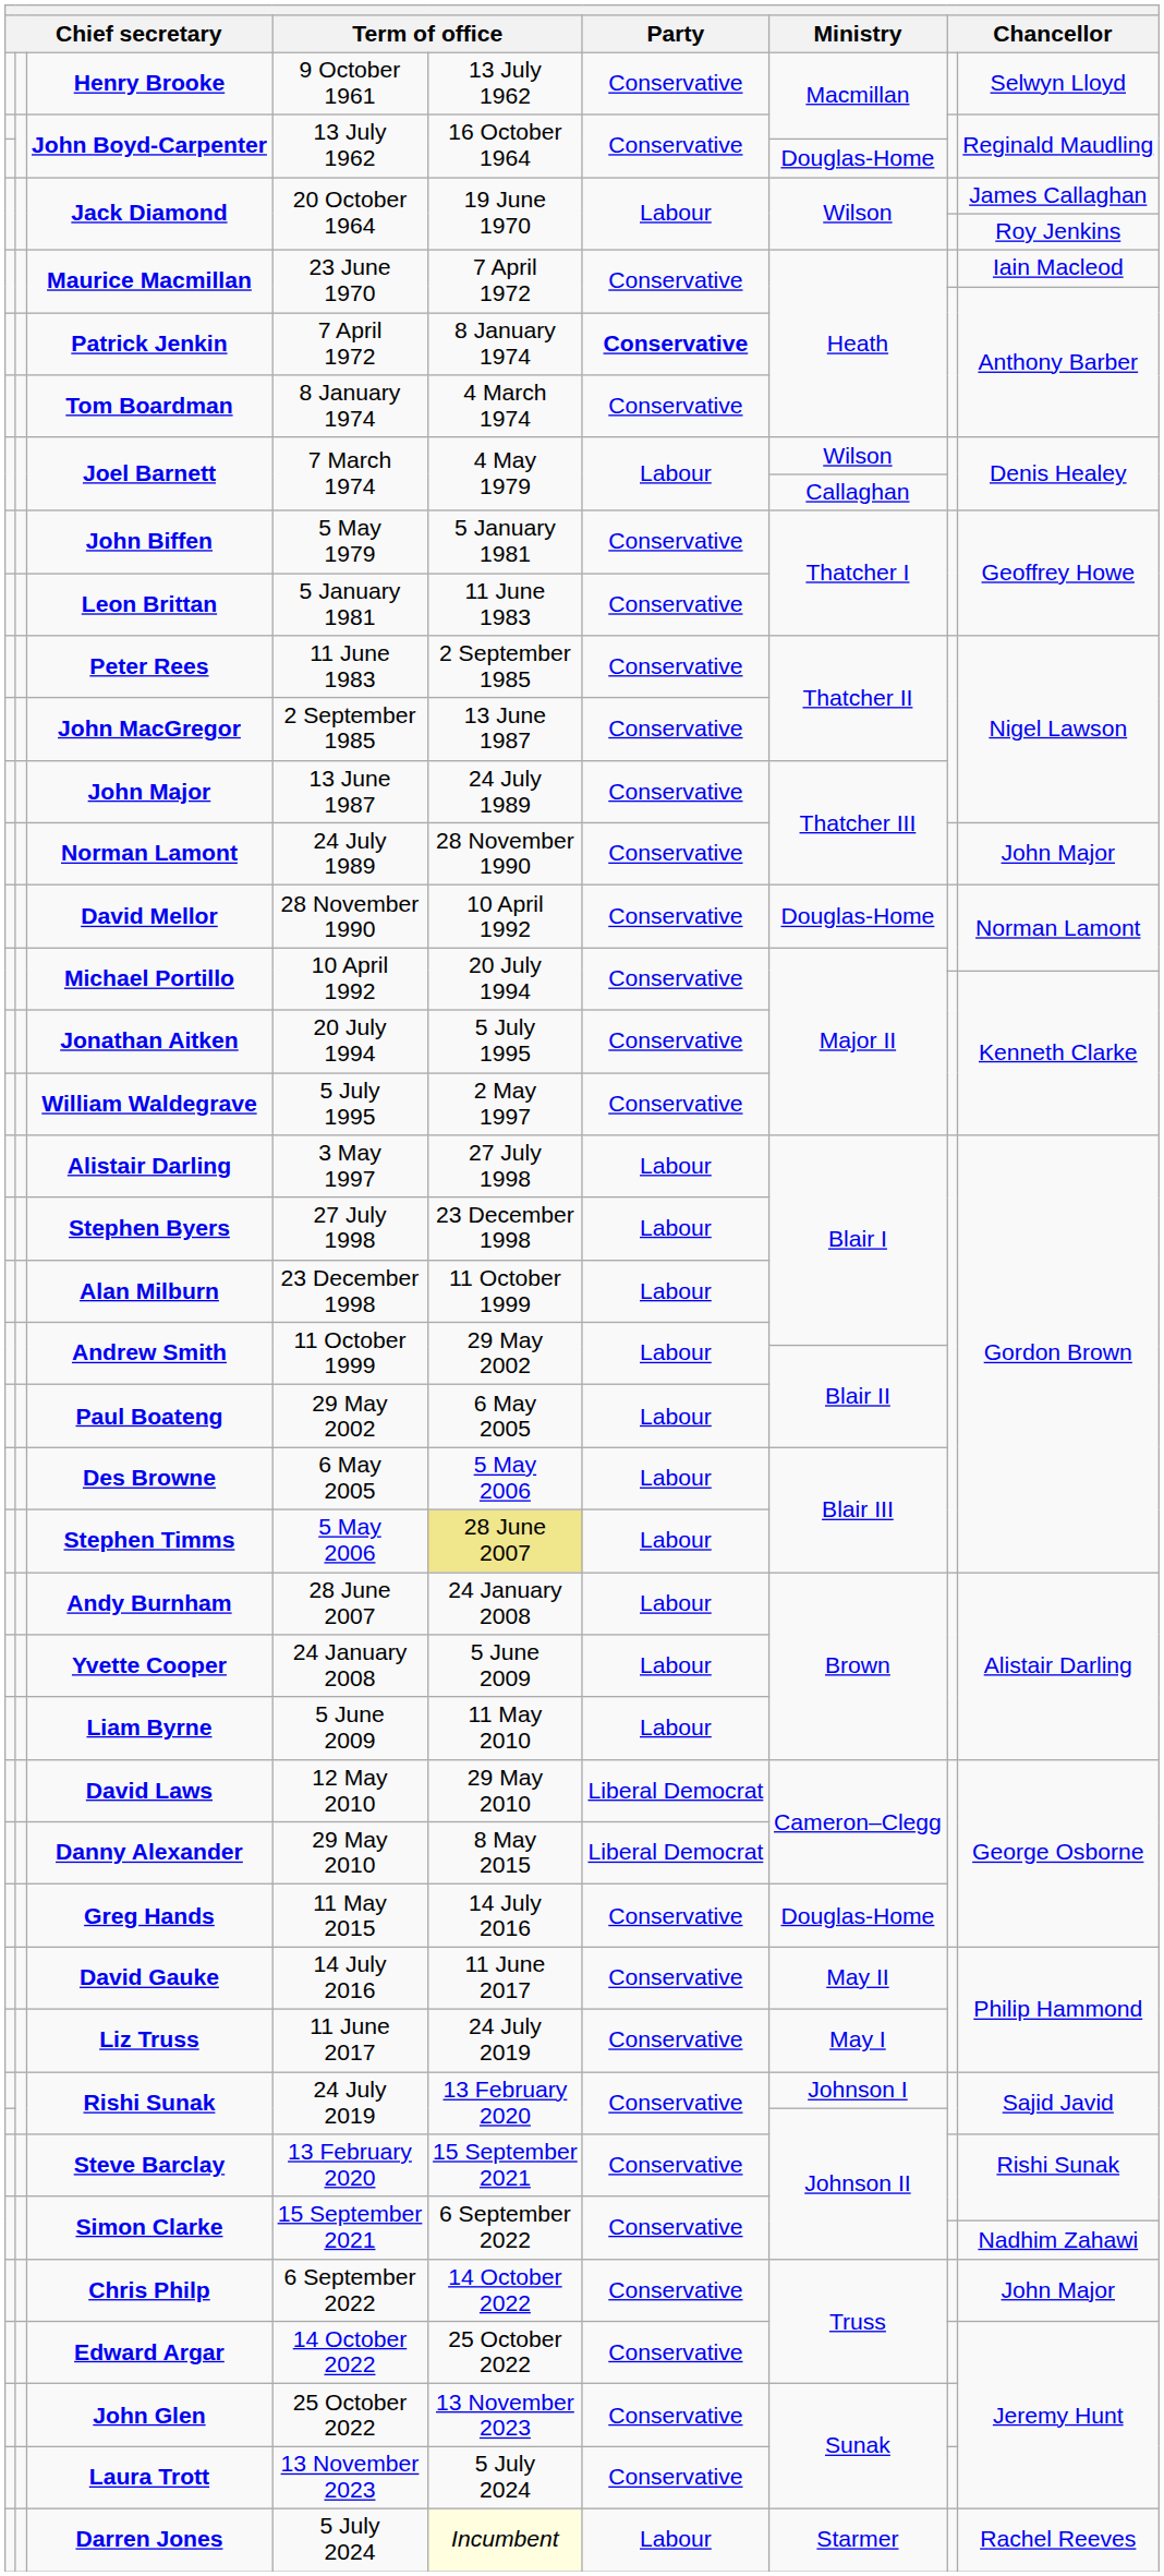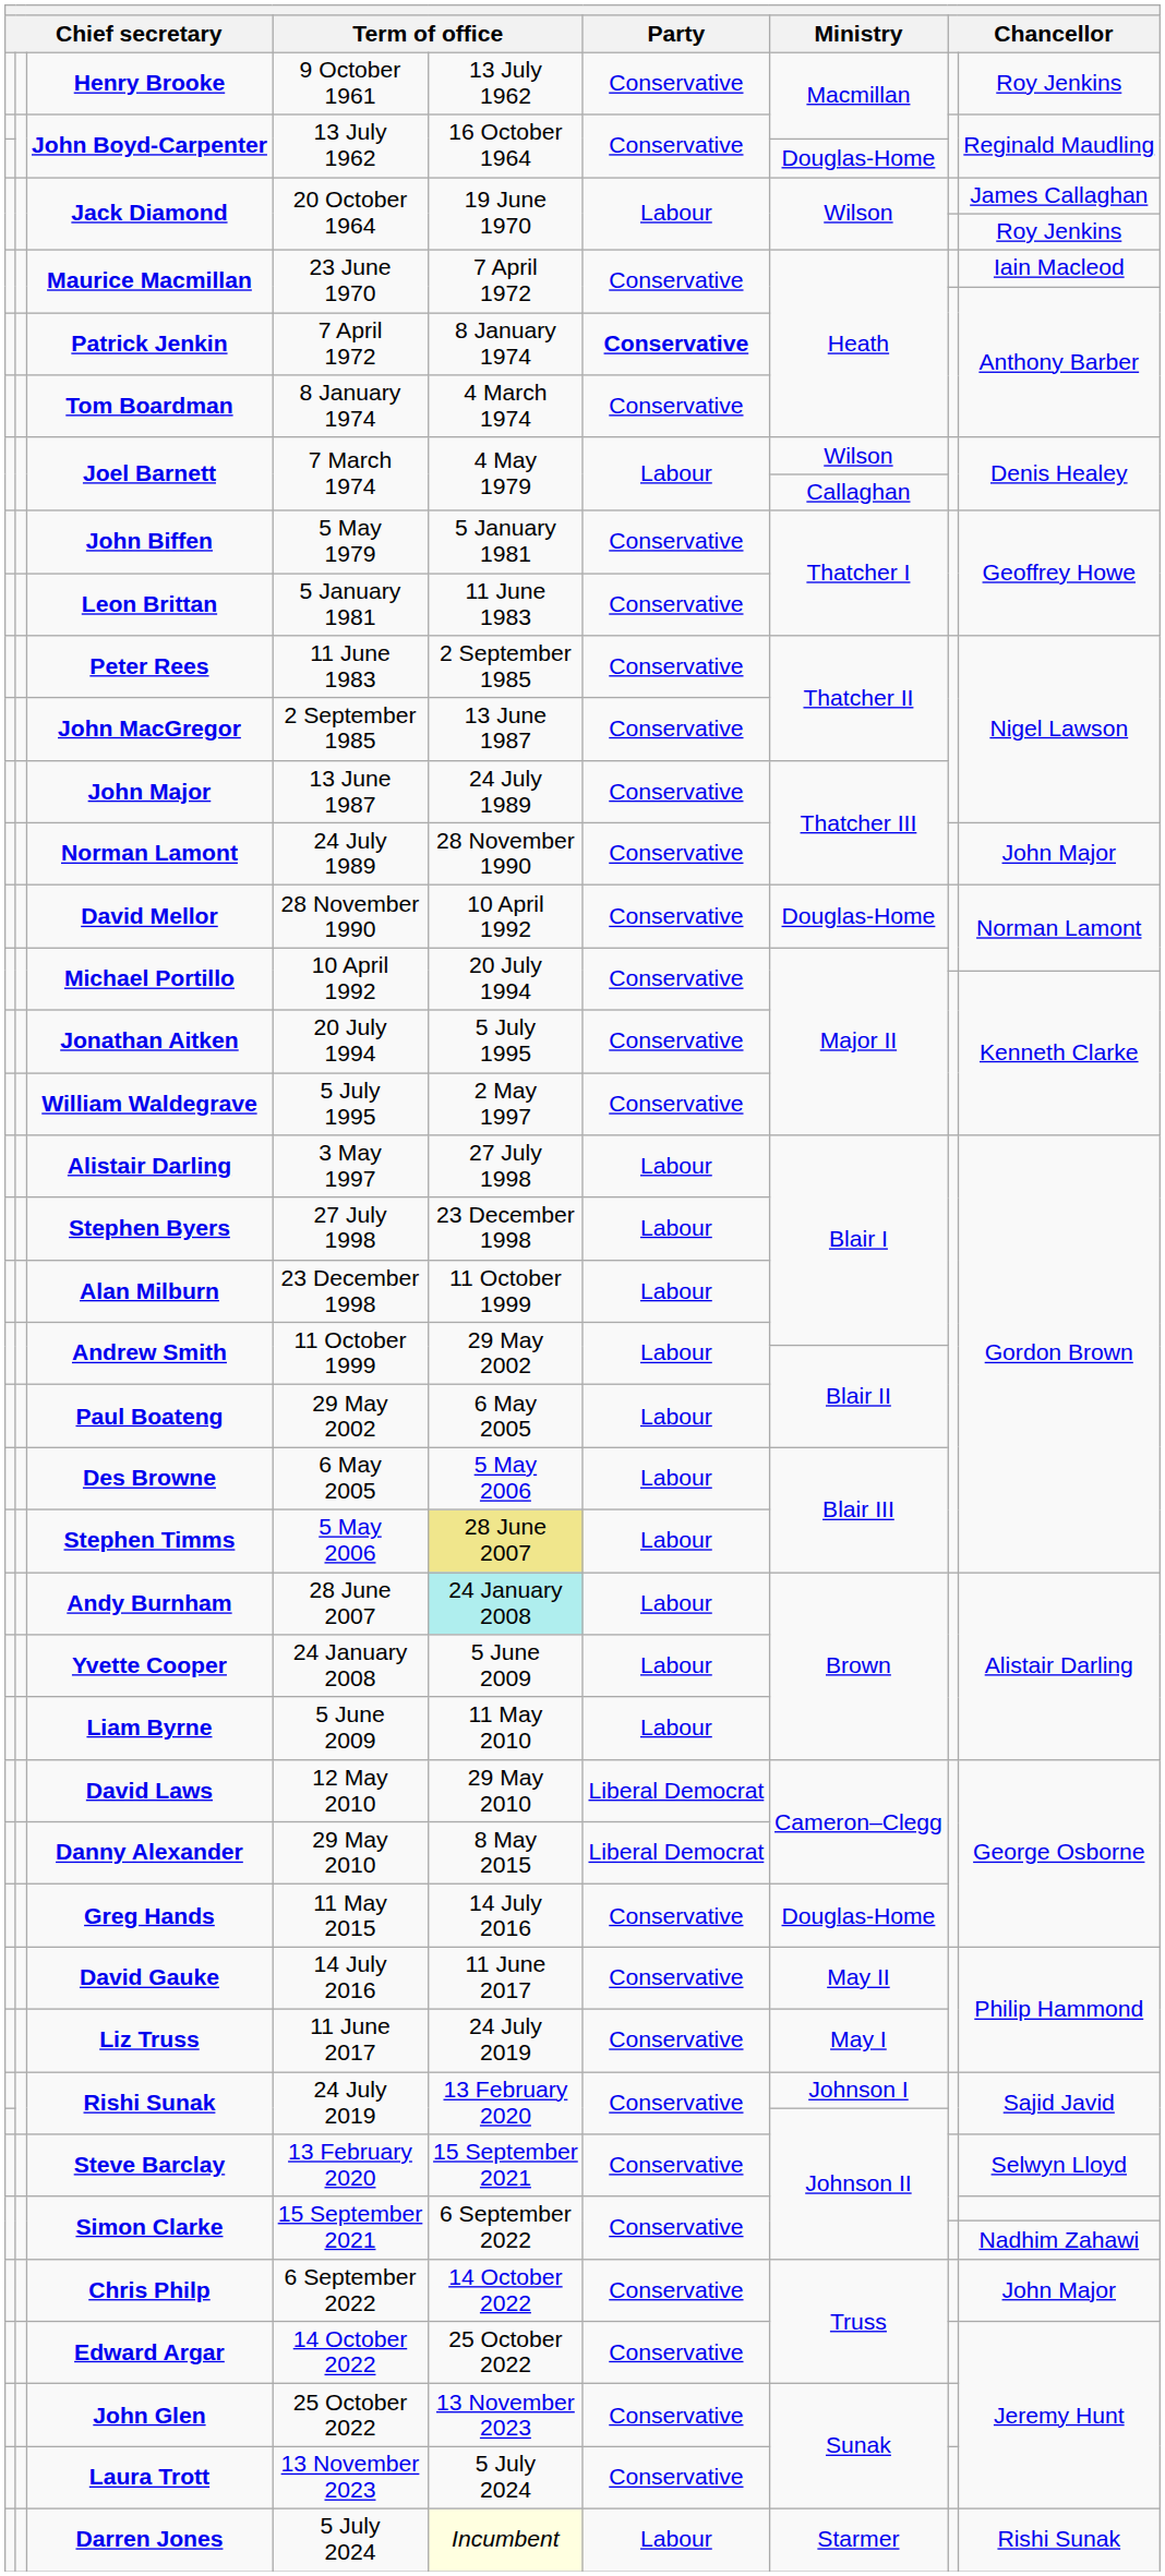Henry Brooke | column 9: Selwyn Lloyd -> Roy Jenkins
Andy Burnham | column 5: no background -> paleturquoise background
Steve Barclay | column 9: Rishi Sunak -> Selwyn Lloyd
Darren Jones | column 9: Rachel Reeves -> Rishi Sunak
